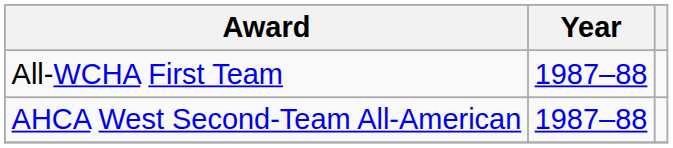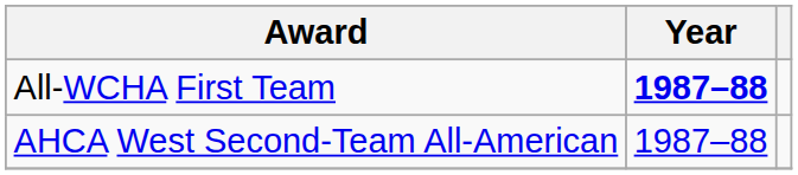row 2 | Year: normal -> bold
